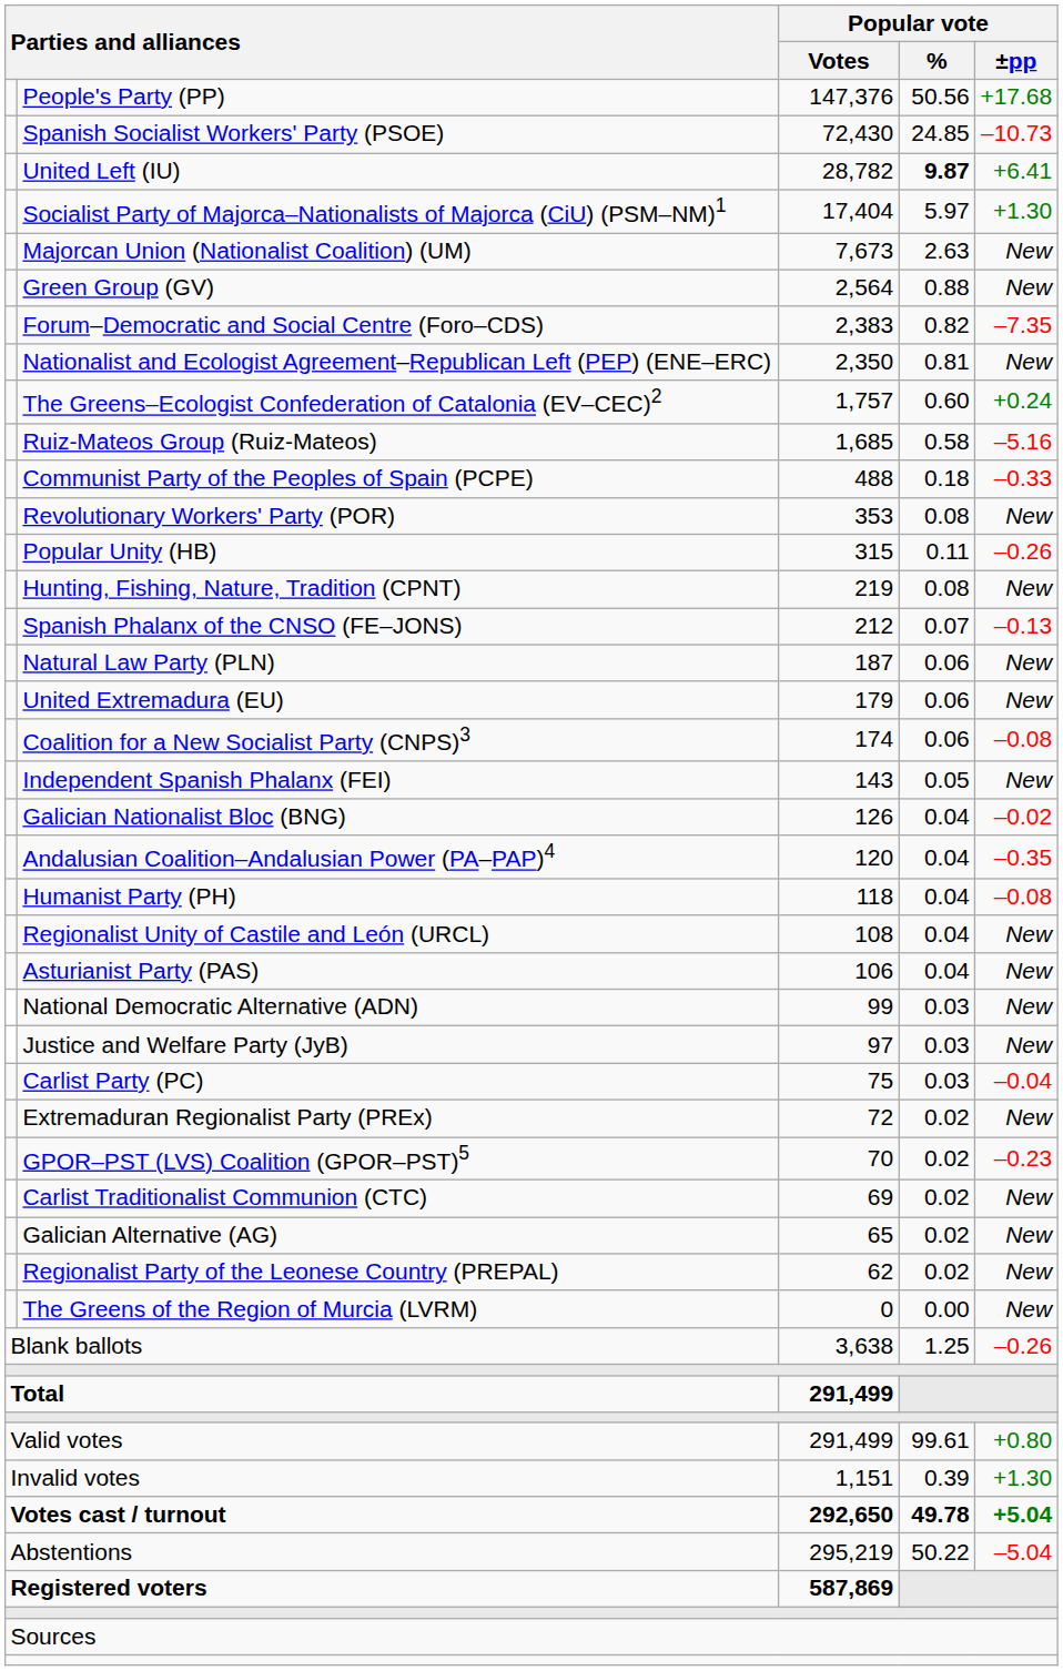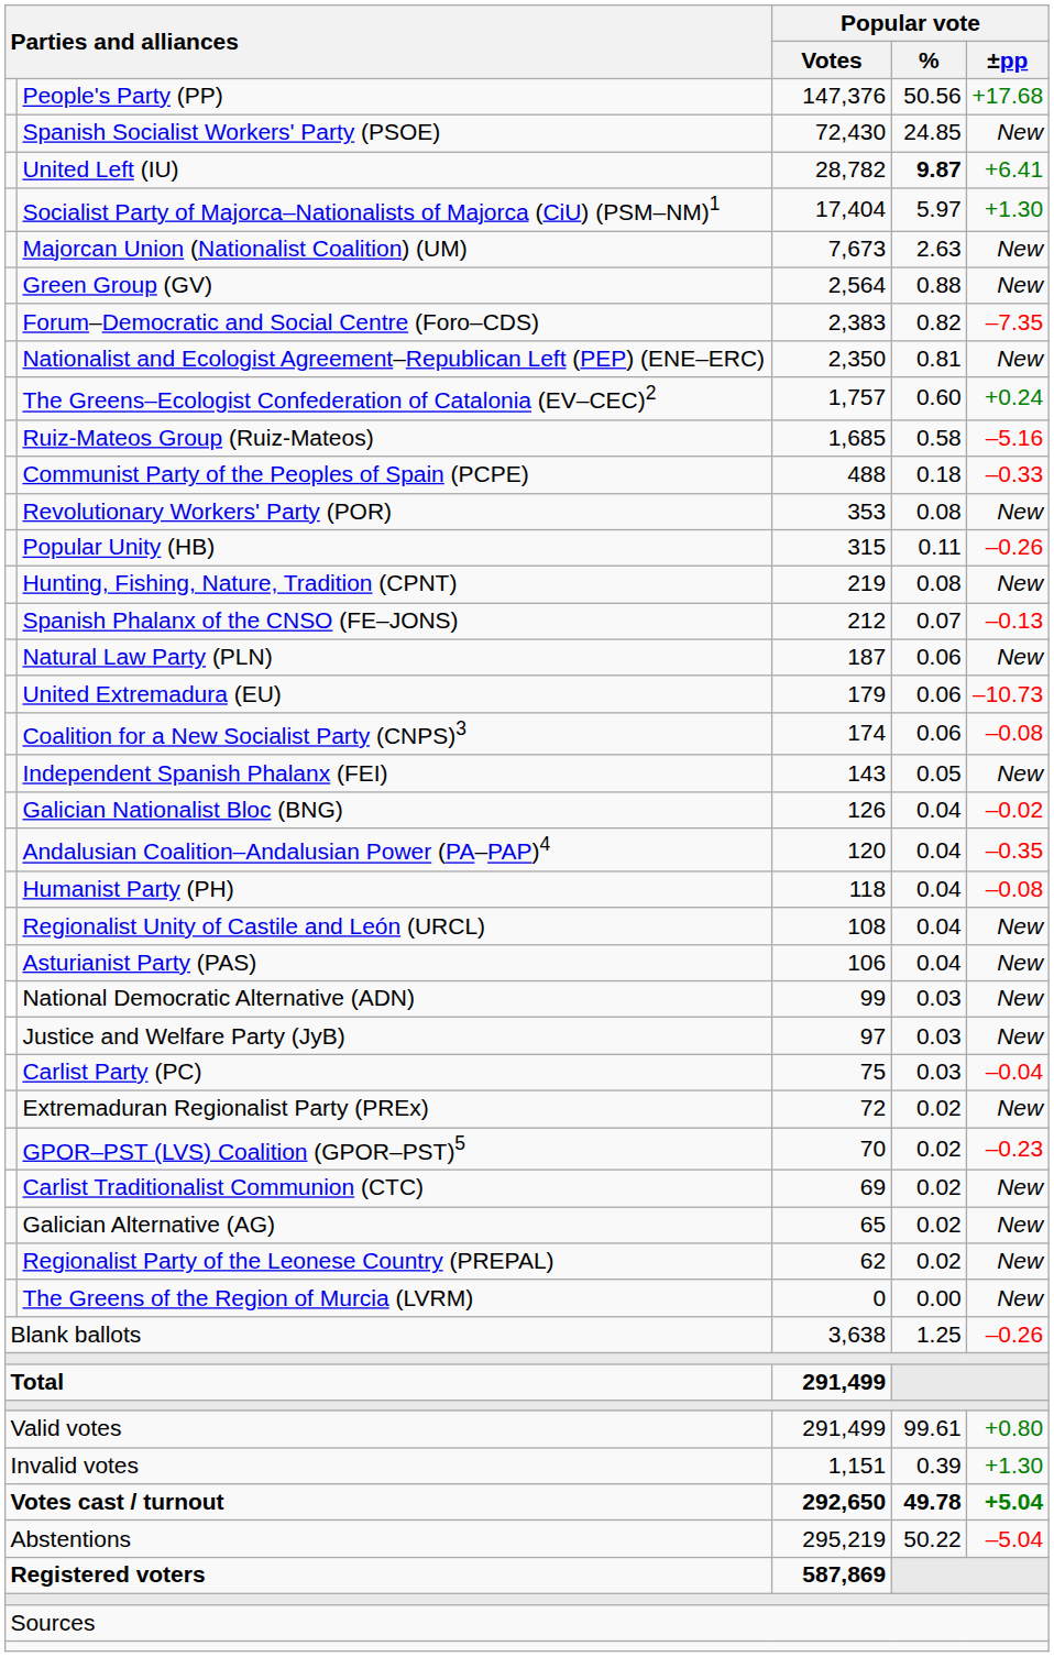Spanish Socialist Workers' Party (PSOE) | Popular vote / ±pp: –10.73 -> New
United Extremadura (EU) | Popular vote / ±pp: New -> –10.73
